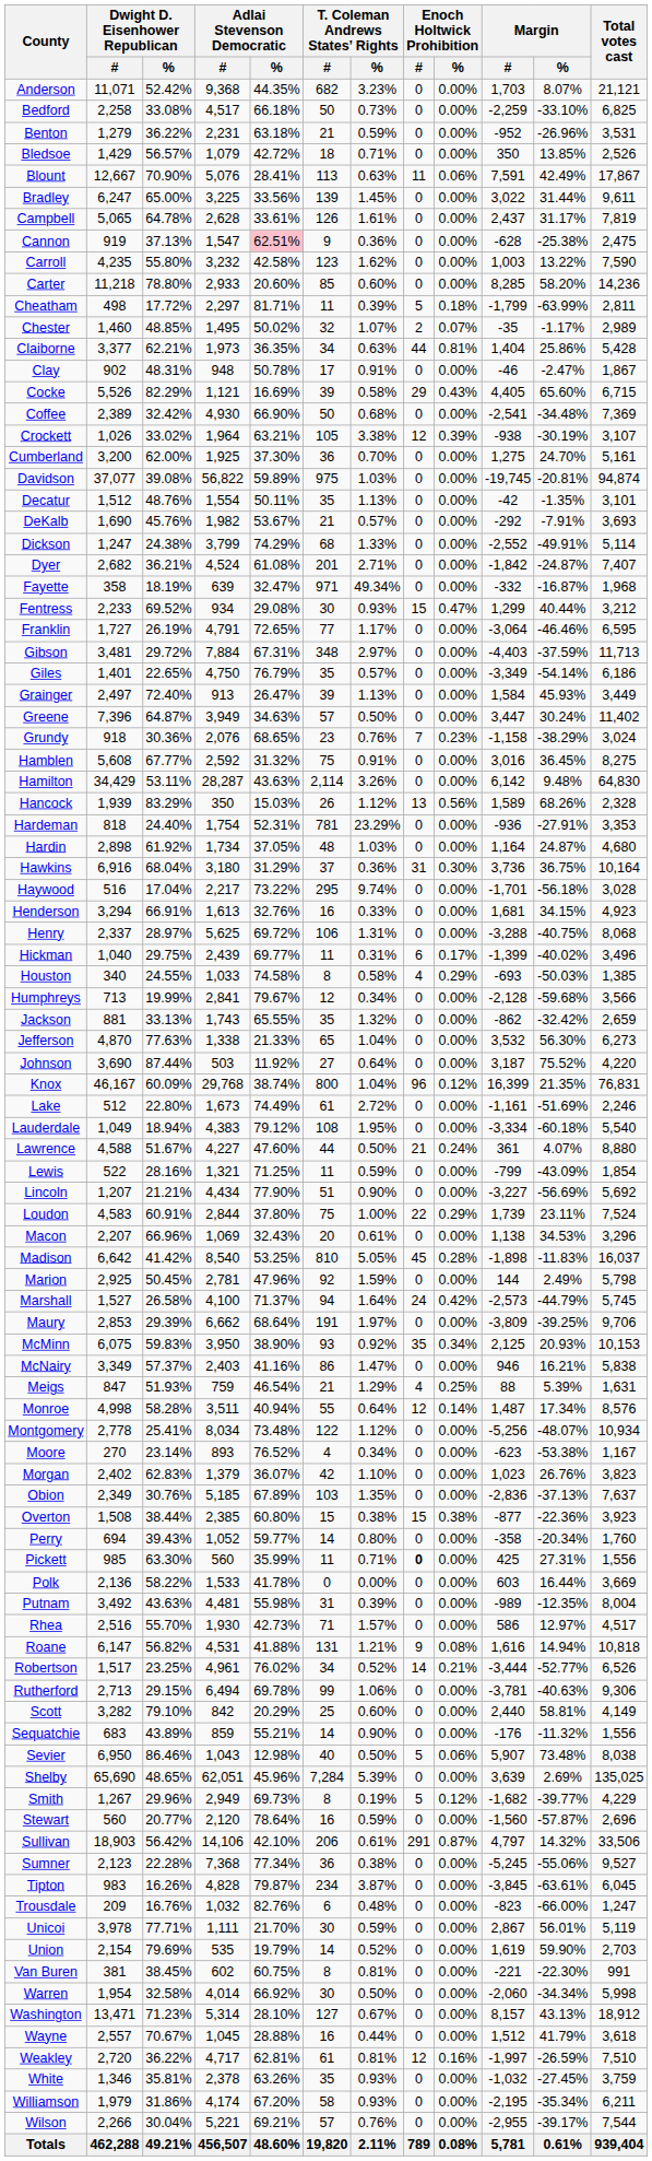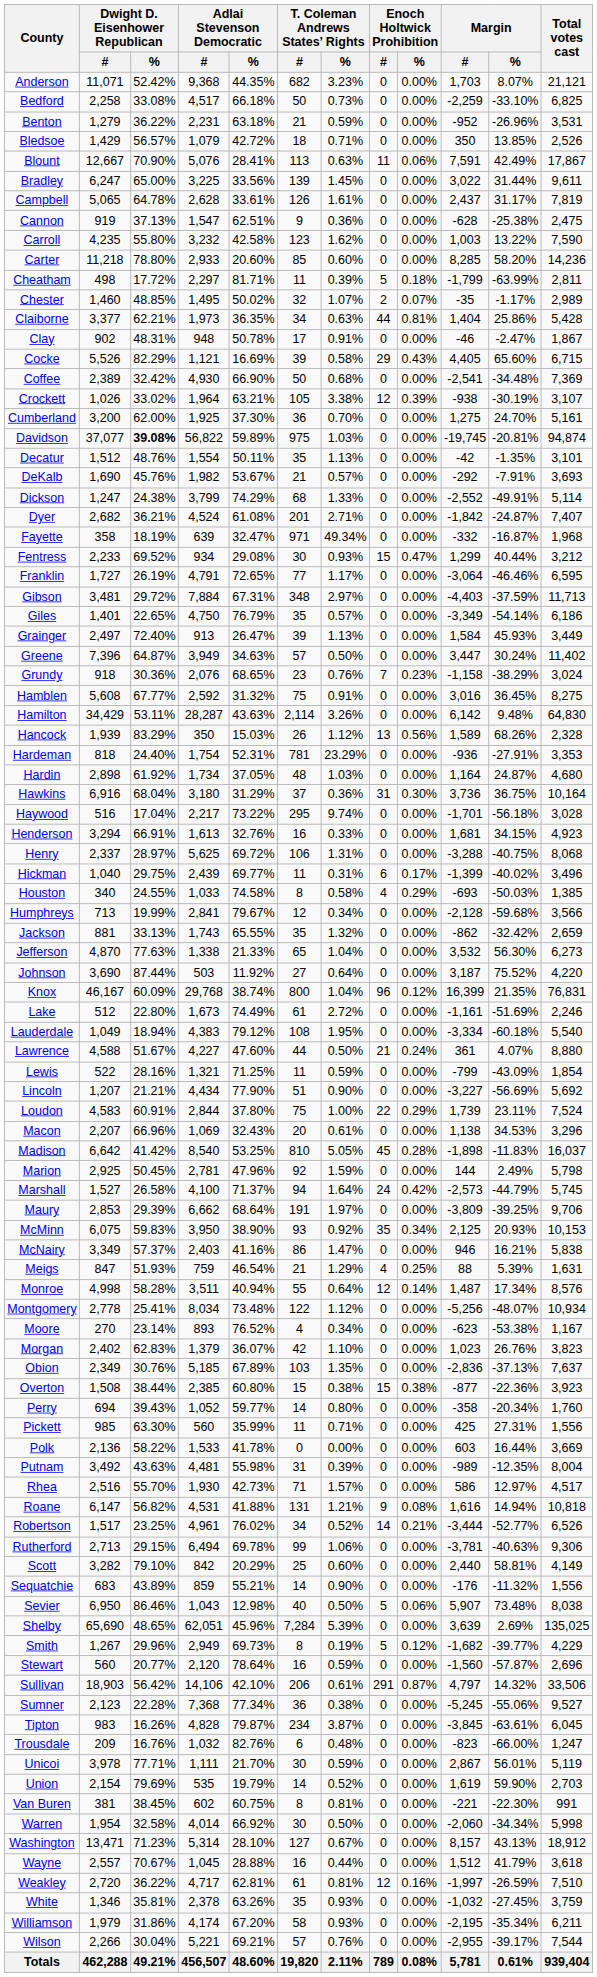Cannon | Adlai Stevenson Democratic / %: pink background -> no background
Davidson | Dwight D. Eisenhower Republican / %: normal -> bold
Pickett | Enoch Holtwick Prohibition / #: bold -> normal
